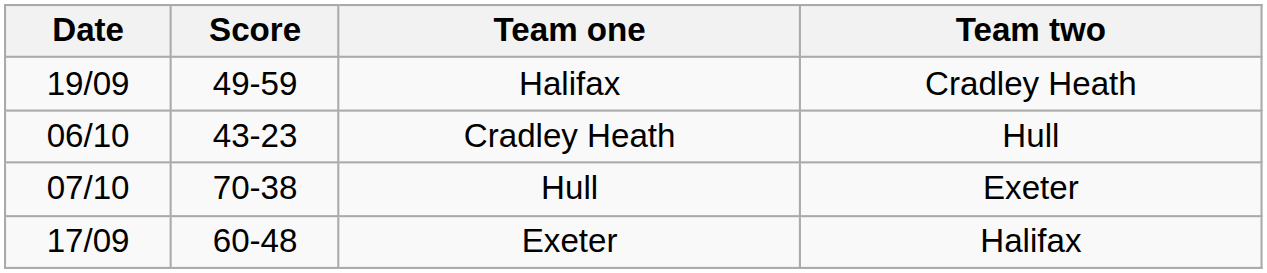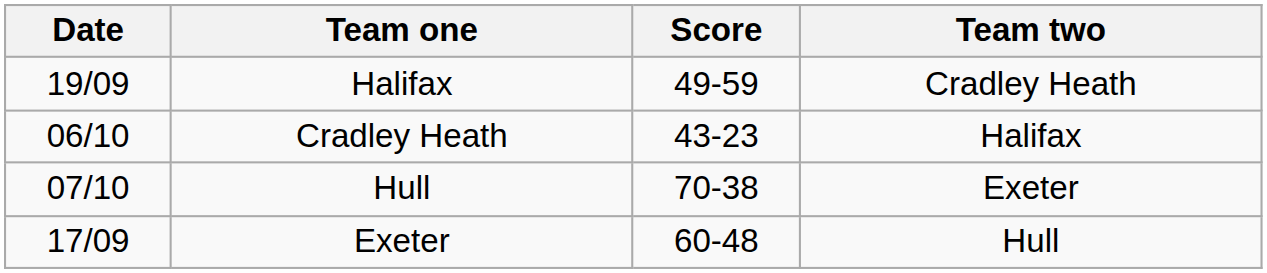columns swapped: Team one <-> Score
row 3 | Team two: Hull -> Halifax
row 5 | Team two: Halifax -> Hull
